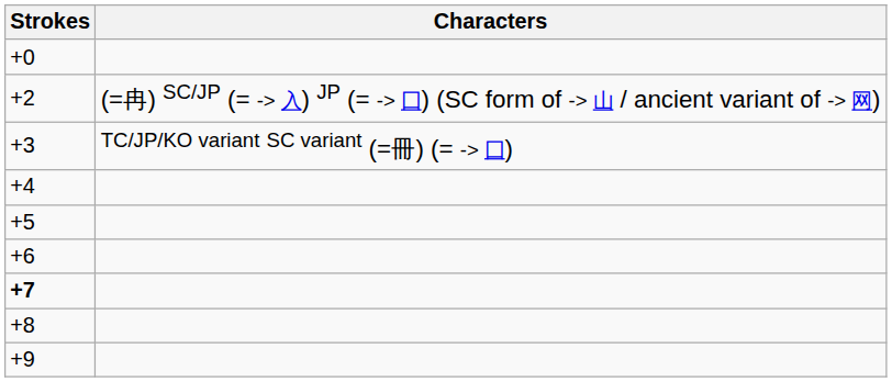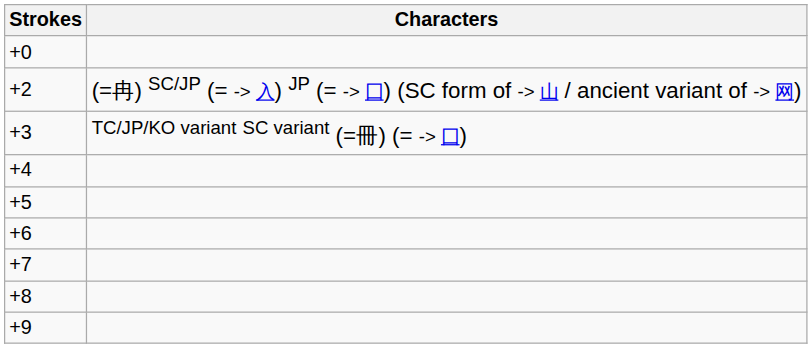+7 | Strokes: bold -> normal
